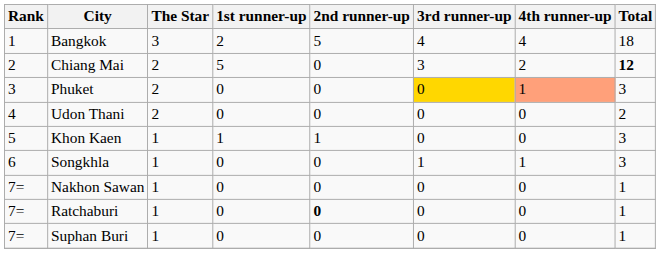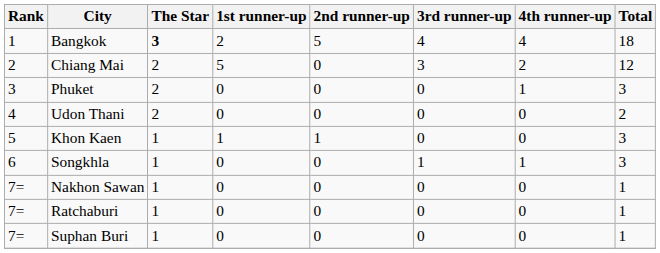Bangkok | The Star: normal -> bold
Chiang Mai | Total: bold -> normal
Phuket | 3rd runner-up: gold background -> no background
Phuket | 4th runner-up: lightsalmon background -> no background
Ratchaburi | 2nd runner-up: bold -> normal
